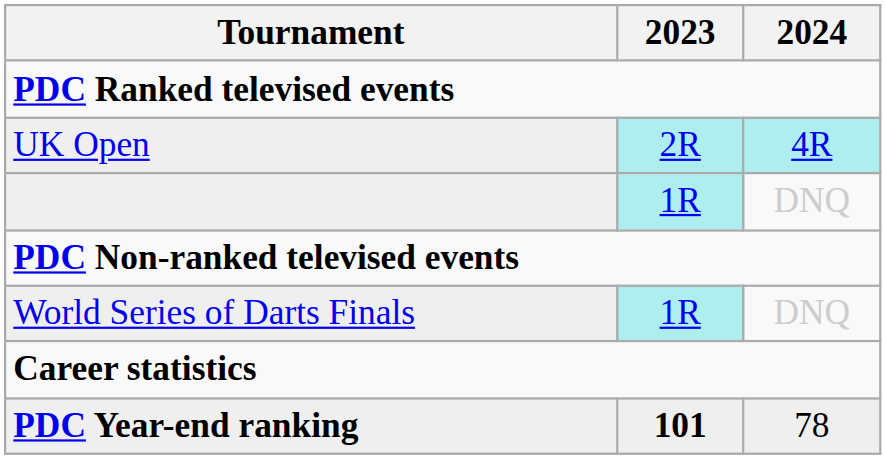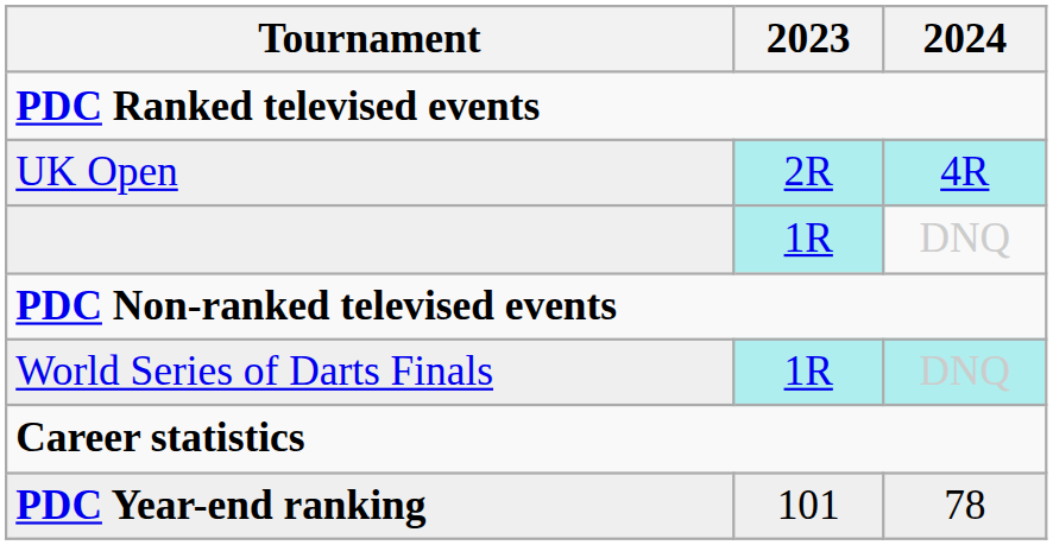World Series of Darts Finals | 2024: no background -> paleturquoise background
PDC Year-end ranking | 2023: bold -> normal
